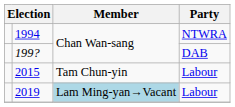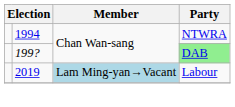199? | Party: no background -> lightgreen background
- row: 2015 | Tam Chun-yin | Labour
